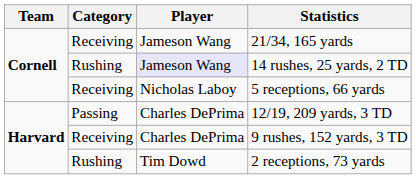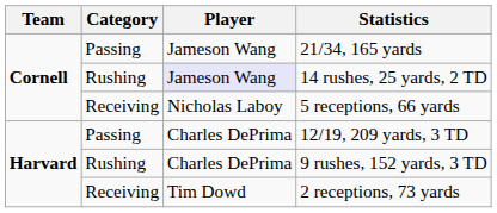21/34, 165 yards | Category: Receiving -> Passing
9 rushes, 152 yards, 3 TD | Category: Receiving -> Rushing
2 receptions, 73 yards | Category: Rushing -> Receiving
